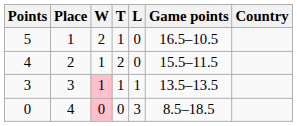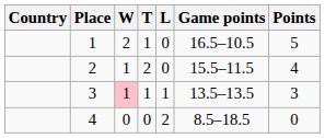columns swapped: Country <-> Points
row 5 | W: pink background -> no background
row 5 | L: 3 -> 2
